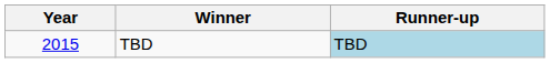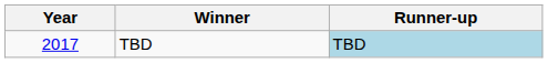row 2 | Year: 2015 -> 2017
